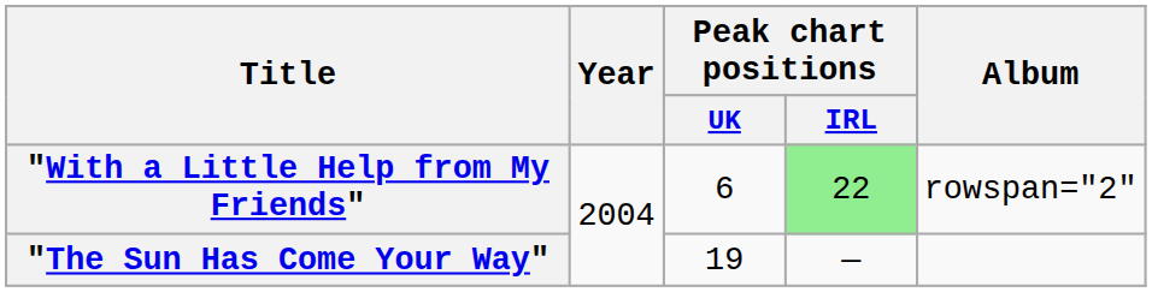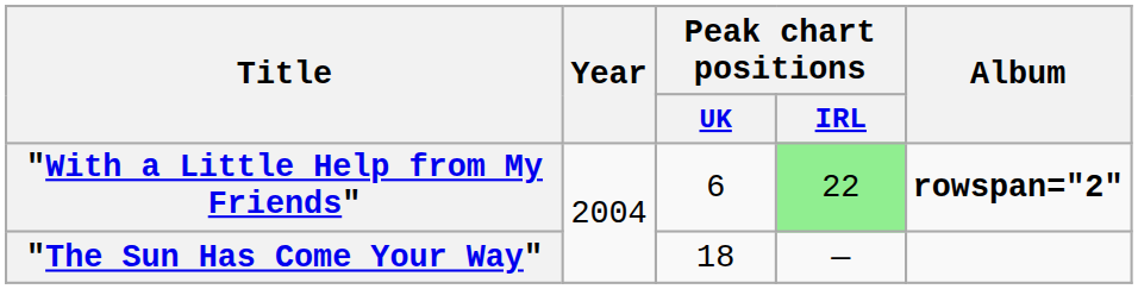"With a Little Help from My Friends" | Album: normal -> bold
"The Sun Has Come Your Way" | Peak chart positions / UK: 19 -> 18
